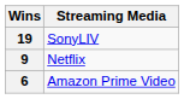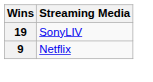- row: 6 | Amazon Prime Video
